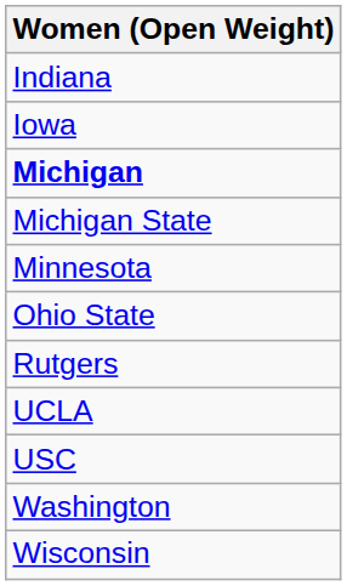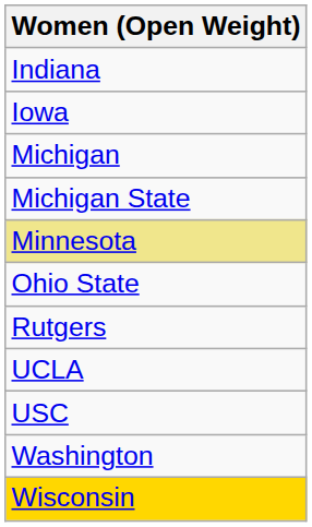row 4 | column 1: bold -> normal
row 6 | column 1: no background -> khaki background
row 12 | column 1: no background -> gold background
